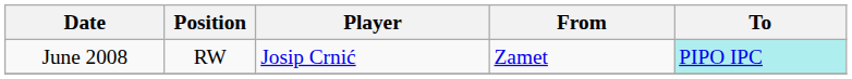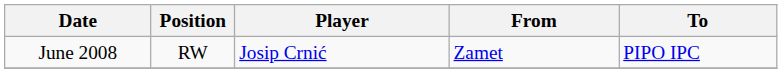June 2008 | To: paleturquoise background -> no background
